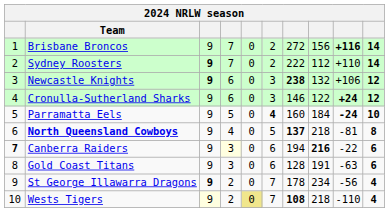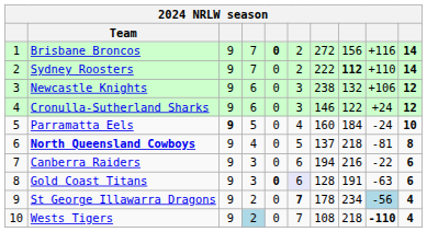Brisbane Broncos | column 5: normal -> bold
Brisbane Broncos | column 9: bold -> normal
Sydney Roosters | column 3: bold -> normal
Sydney Roosters | column 8: normal -> bold
Newcastle Knights | column 3: bold -> normal
Newcastle Knights | column 7: bold -> normal
Cronulla-Sutherland Sharks | column 9: bold -> normal
Parramatta Eels | column 3: normal -> bold
Parramatta Eels | column 6: bold -> normal
Parramatta Eels | column 9: bold -> normal
North Queensland Cowboys | column 7: bold -> normal
Canberra Raiders | column 1: bold -> normal
Canberra Raiders | column 4: lightyellow background -> no background
Canberra Raiders | column 8: bold -> normal
Gold Coast Titans | column 5: normal -> bold
Gold Coast Titans | column 6: no background -> lavender background
St George Illawarra Dragons | column 3: bold -> normal
St George Illawarra Dragons | column 6: normal -> bold
St George Illawarra Dragons | column 9: no background -> lightblue background
Wests Tigers | column 3: lightyellow background -> no background
Wests Tigers | column 4: no background -> lightblue background
Wests Tigers | column 5: khaki background -> no background
Wests Tigers | column 7: bold -> normal
Wests Tigers | column 9: normal -> bold
